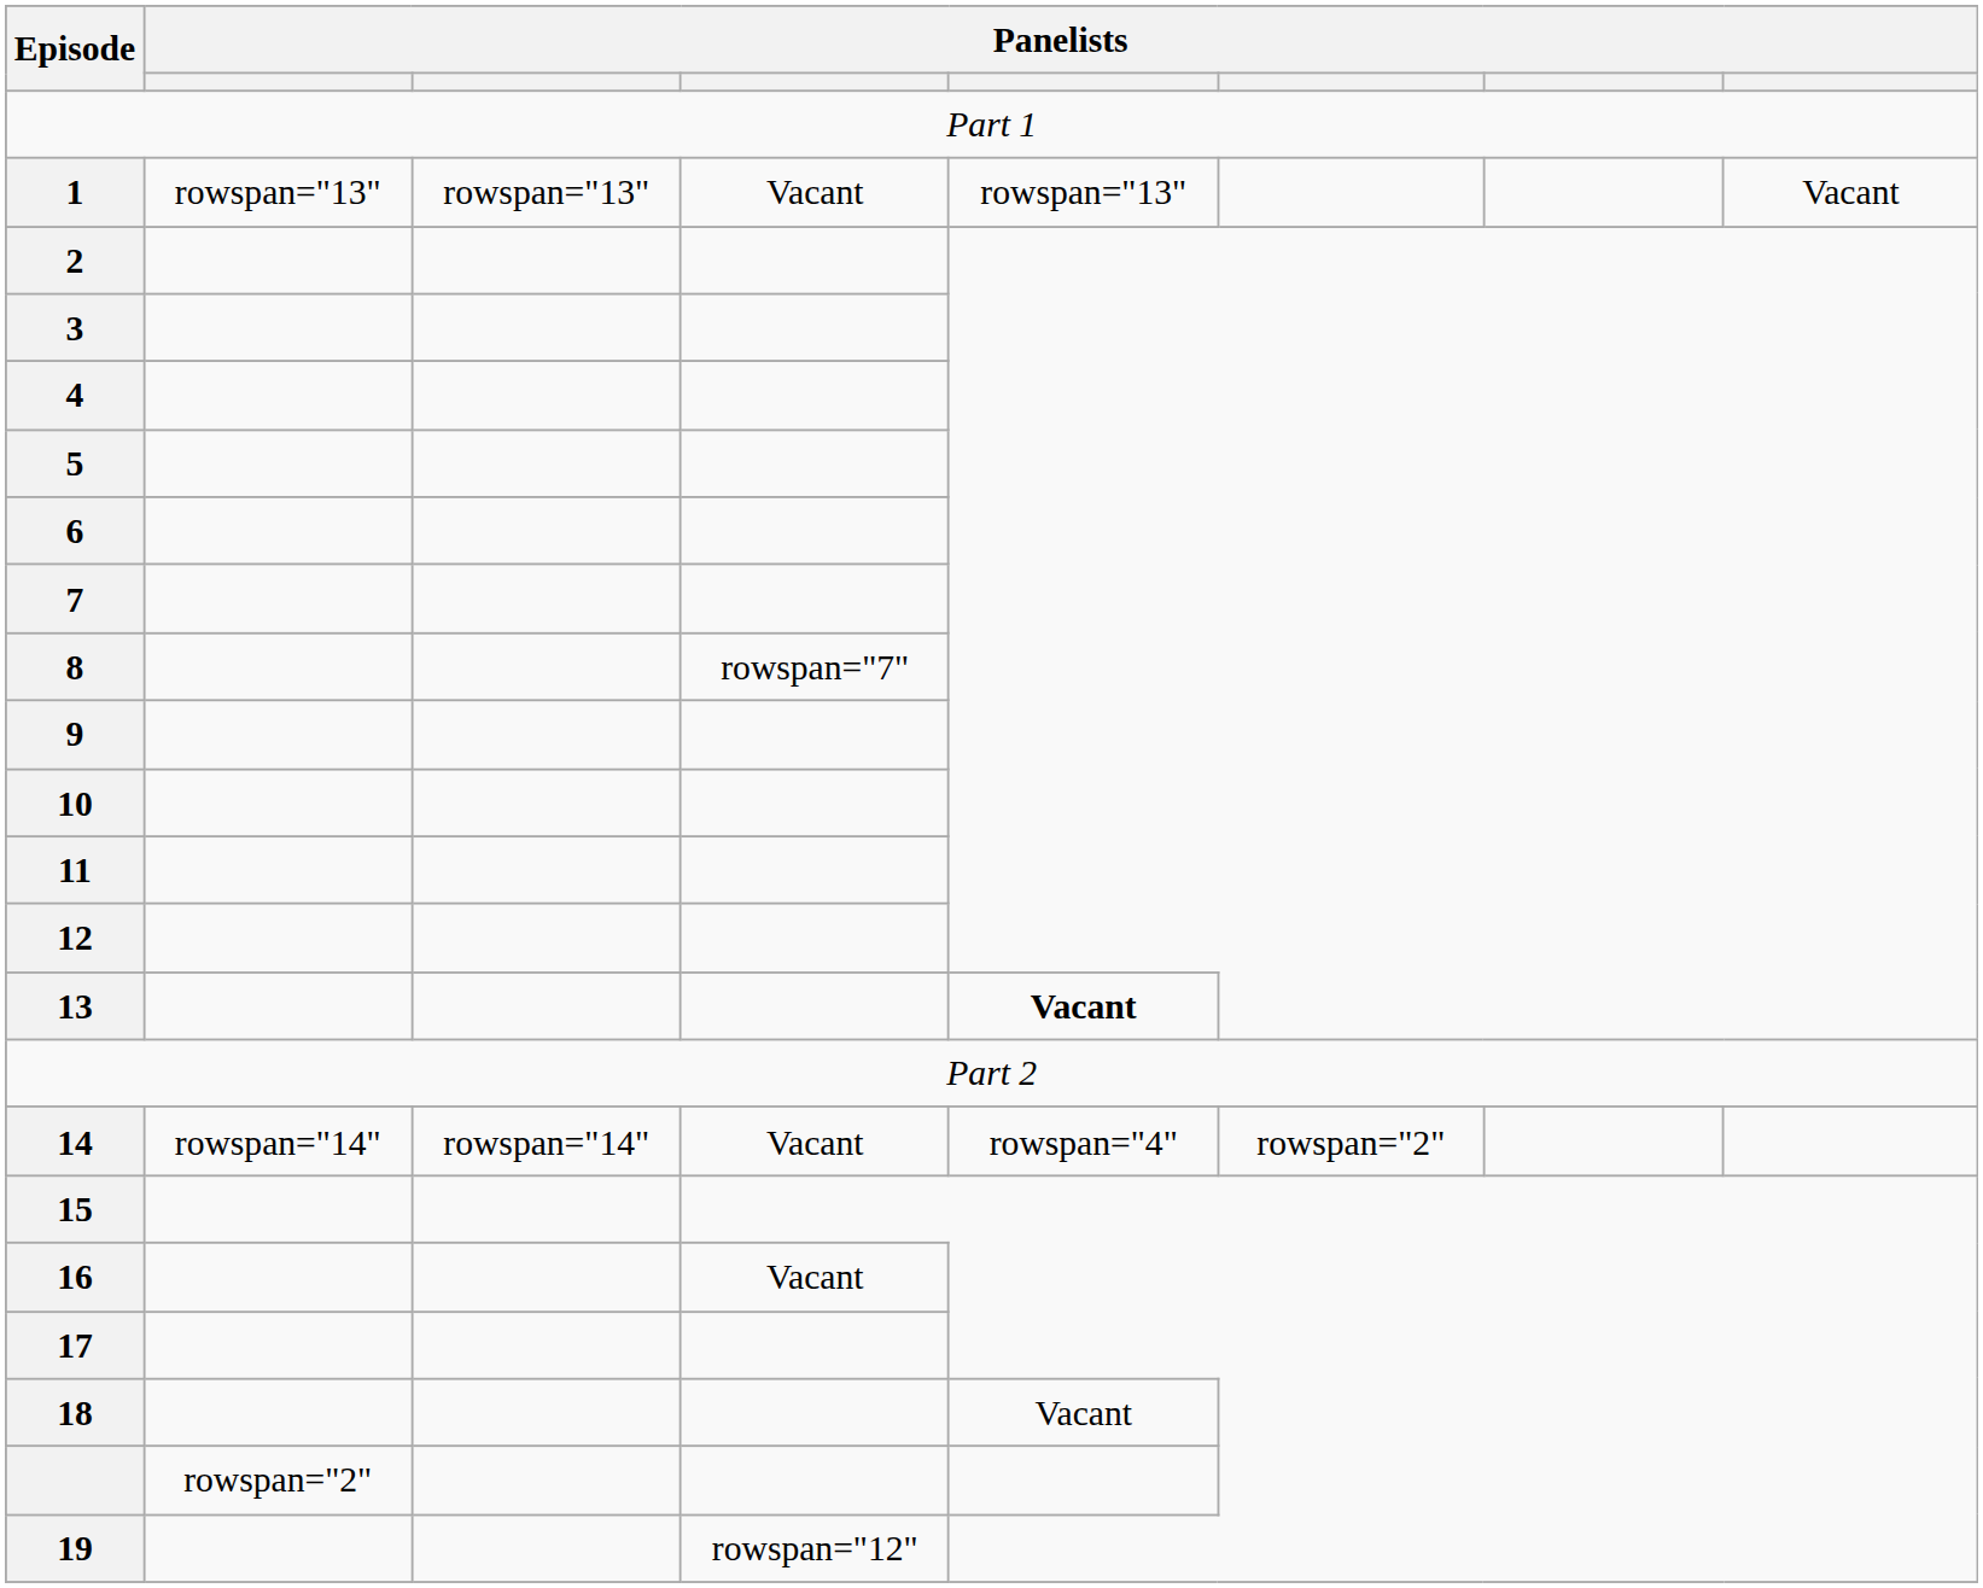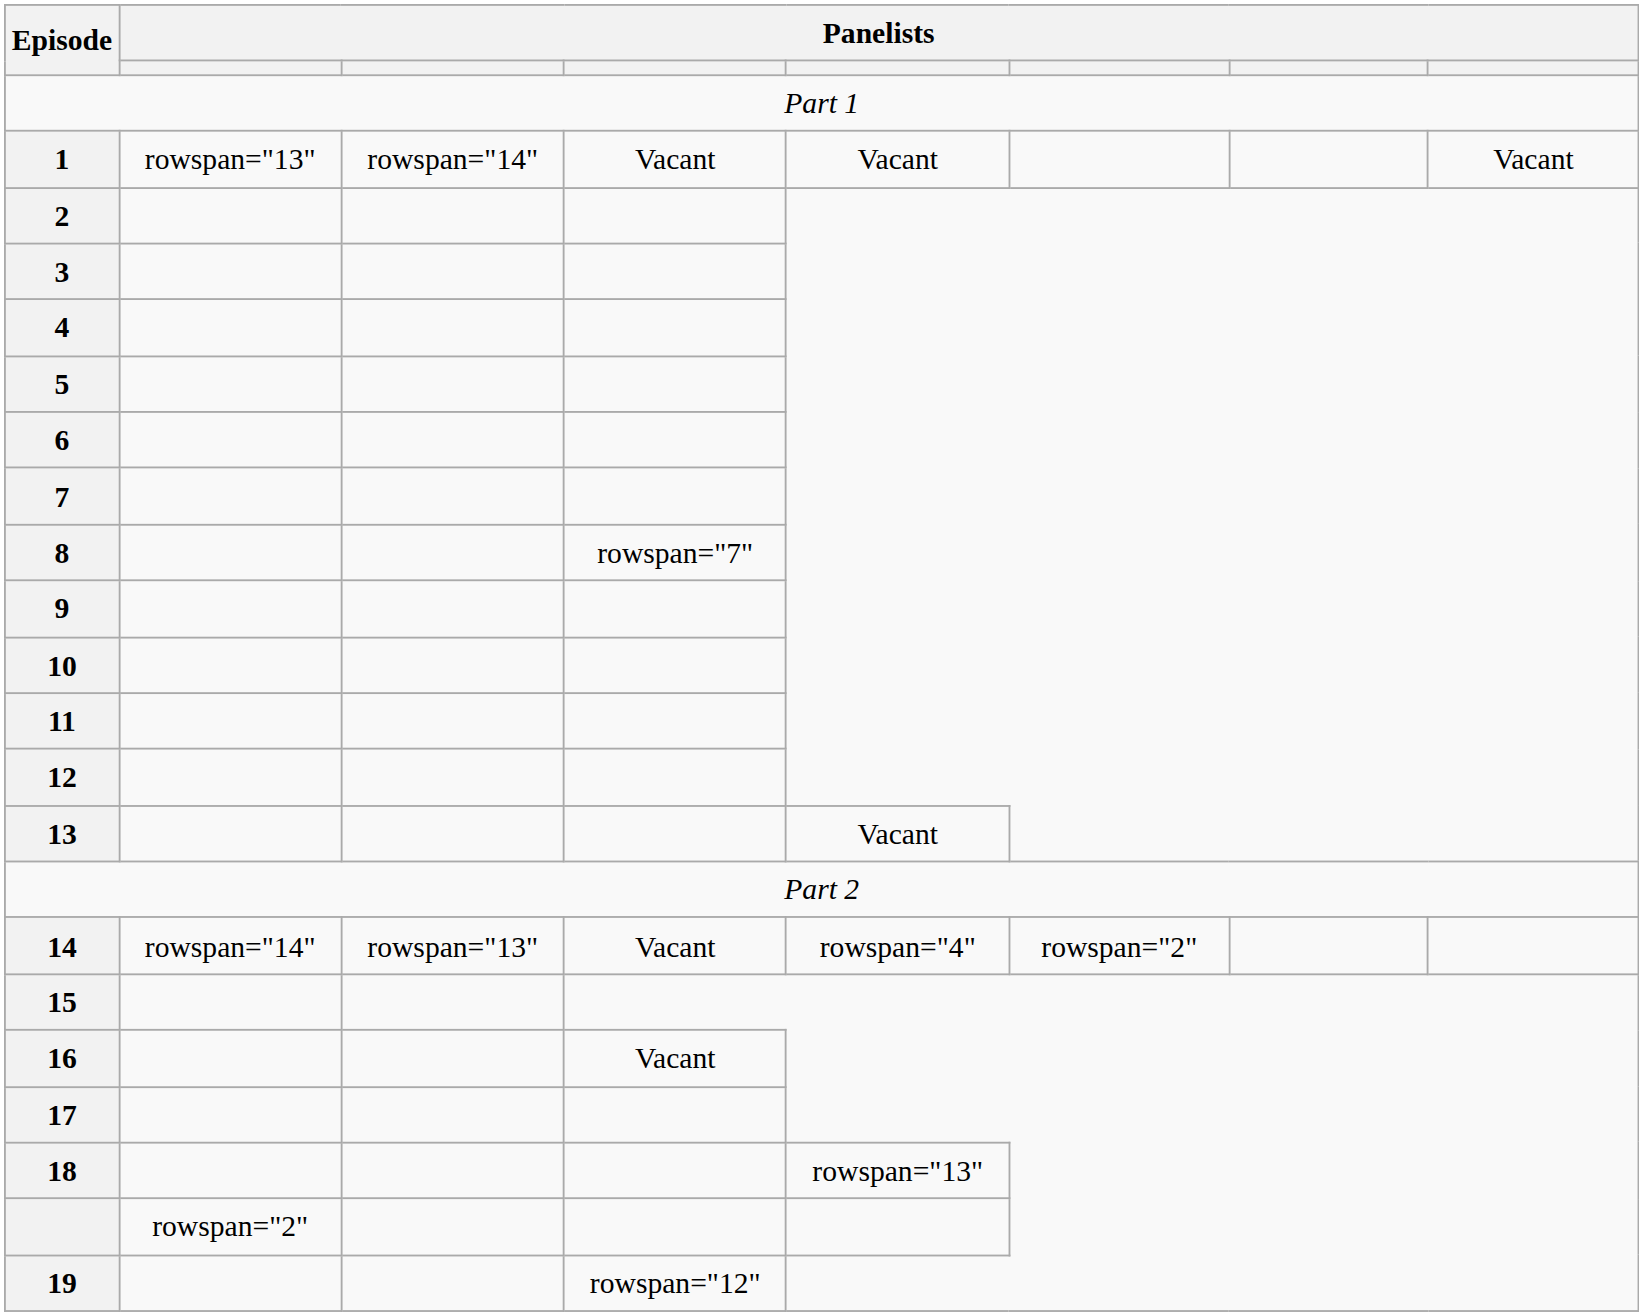1 | column 3: rowspan="13" -> rowspan="14"
1 | column 5: rowspan="13" -> Vacant
13 | column 5: bold -> normal
14 | column 3: rowspan="14" -> rowspan="13"
18 | column 5: Vacant -> rowspan="13"
